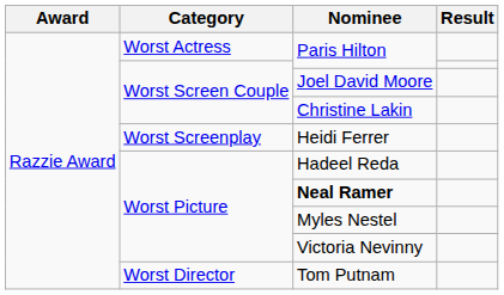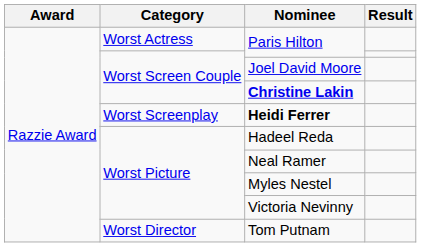Christine Lakin | Nominee: normal -> bold
Heidi Ferrer | Nominee: normal -> bold
Neal Ramer | Nominee: bold -> normal
